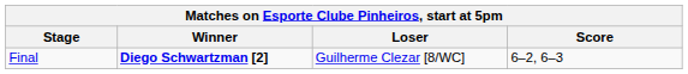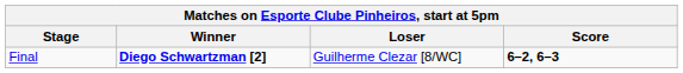Final | Score: normal -> bold
